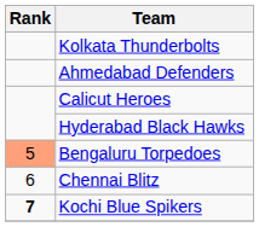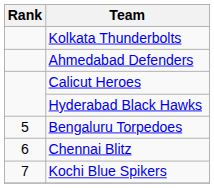Bengaluru Torpedoes | Rank: lightsalmon background -> no background
Kochi Blue Spikers | Rank: bold -> normal
